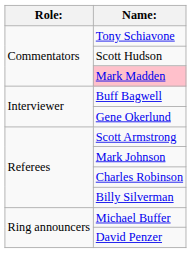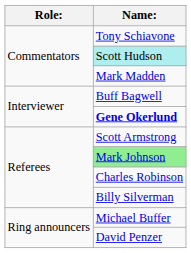Scott Hudson | Name:: no background -> paleturquoise background
Mark Madden | Name:: pink background -> no background
Gene Okerlund | Name:: normal -> bold
Mark Johnson | Name:: no background -> lightgreen background
